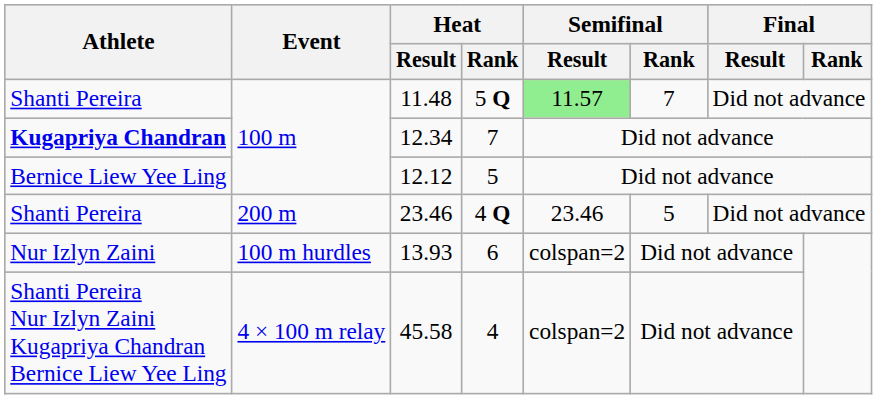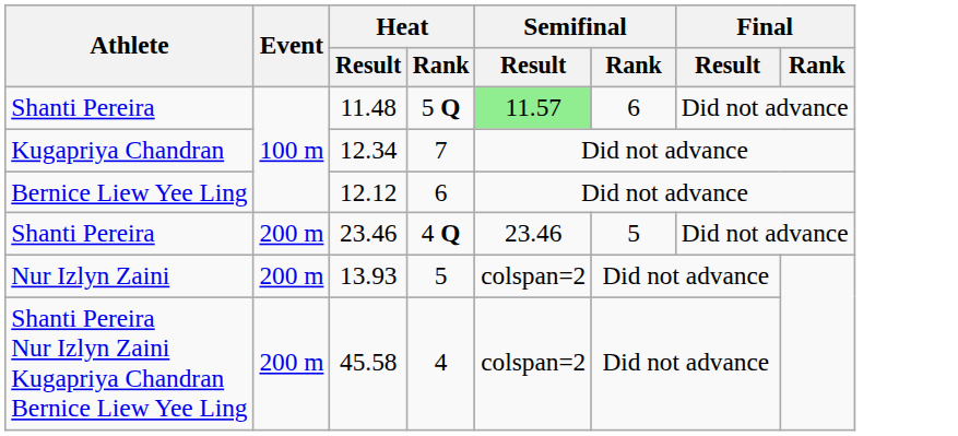11.48 | Semifinal / Rank: 7 -> 6
12.34 | Athlete: bold -> normal
12.12 | Heat / Rank: 5 -> 6
13.93 | Event: 100 m hurdles -> 200 m
13.93 | Heat / Rank: 6 -> 5
45.58 | Event: 4 × 100 m relay -> 200 m
